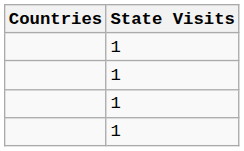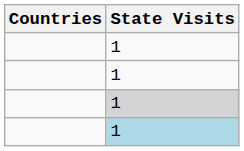row 4 | State Visits: no background -> lightgrey background
row 5 | State Visits: no background -> lightblue background
